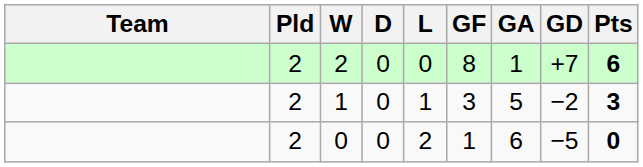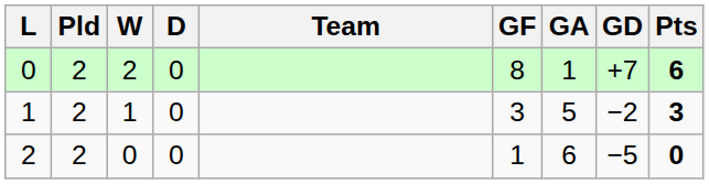columns swapped: Team <-> L
